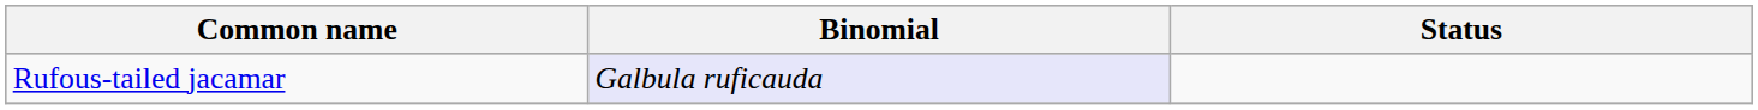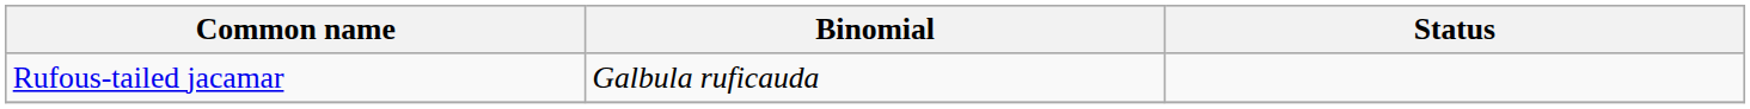Rufous-tailed jacamar | Binomial: lavender background -> no background
